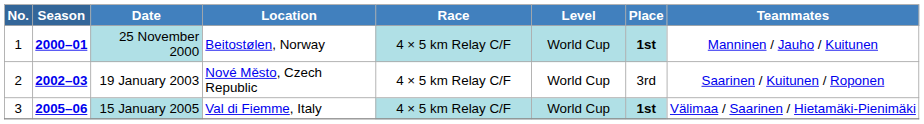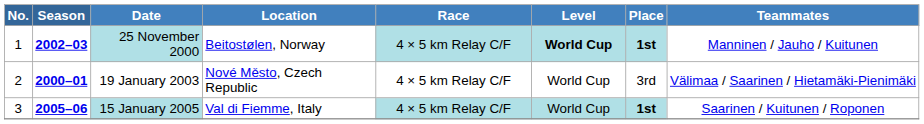25 November 2000 | Season: 2000–01 -> 2002–03
25 November 2000 | Level: normal -> bold
19 January 2003 | Season: 2002–03 -> 2000–01
19 January 2003 | Teammates: Saarinen / Kuitunen / Roponen -> Välimaa / Saarinen / Hietamäki-Pienimäki
15 January 2005 | Teammates: Välimaa / Saarinen / Hietamäki-Pienimäki -> Saarinen / Kuitunen / Roponen
